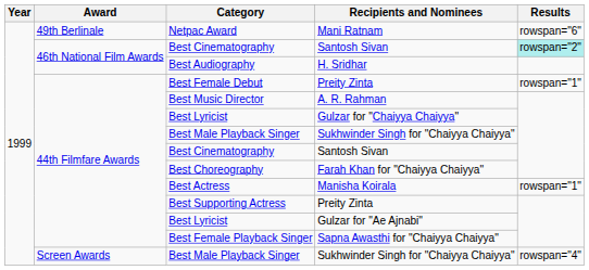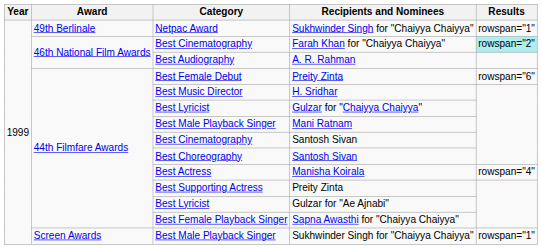Netpac Award | Recipients and Nominees: Mani Ratnam -> Sukhwinder Singh for "Chaiyya Chaiyya"
Netpac Award | Results: rowspan="6" -> rowspan="1"
46th National Film Awards / Best Cinematography | Recipients and Nominees: Santosh Sivan -> Farah Khan for "Chaiyya Chaiyya"
Best Audiography | Recipients and Nominees: H. Sridhar -> A. R. Rahman
Best Female Debut | Results: rowspan="1" -> rowspan="6"
Best Music Director | Recipients and Nominees: A. R. Rahman -> H. Sridhar
44th Filmfare Awards / Best Male Playback Singer | Recipients and Nominees: Sukhwinder Singh for "Chaiyya Chaiyya" -> Mani Ratnam
Best Choreography | Recipients and Nominees: Farah Khan for "Chaiyya Chaiyya" -> Santosh Sivan
Best Actress | Results: rowspan="1" -> rowspan="4"
Screen Awards / Best Male Playback Singer | Results: rowspan="4" -> rowspan="1"
